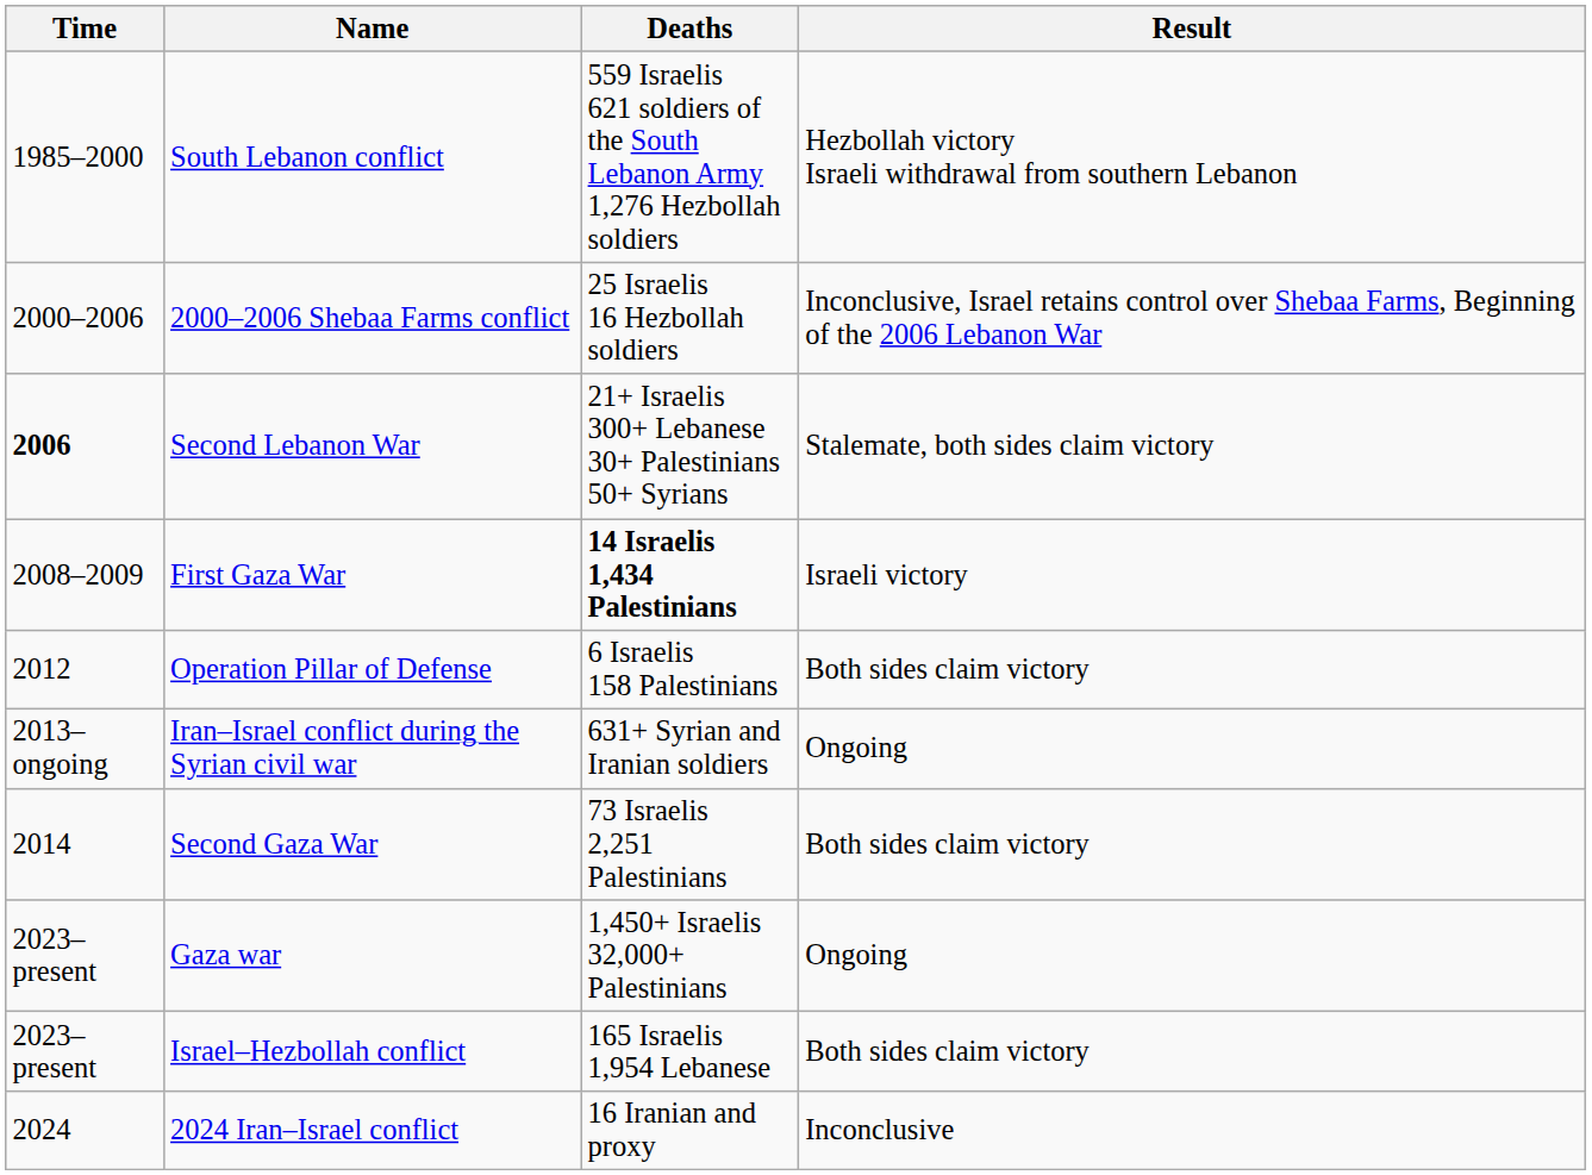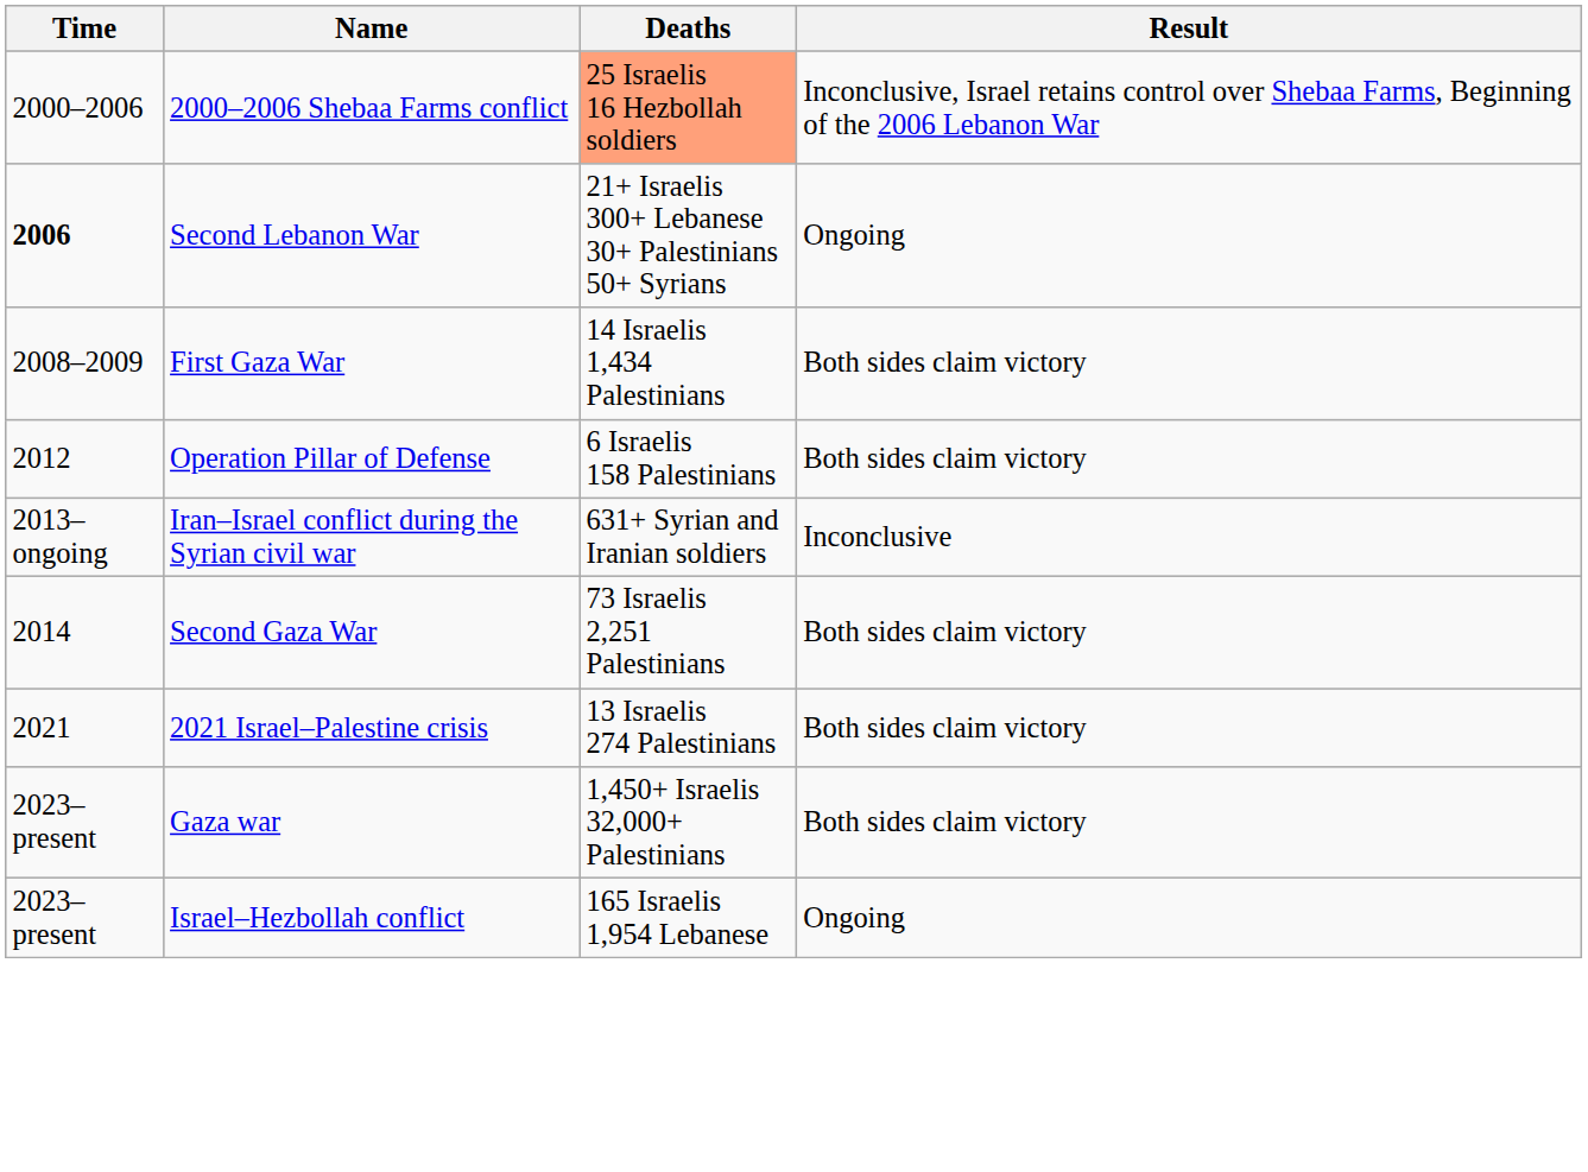- row: 1985–2000 | South Lebanon conflict | 559 Israelis 621 soldiers of the South Lebanon Army 1,276 Hezbollah soldiers | Hezbollah victory Israeli withdrawal from southern Lebanon
2000–2006 Shebaa Farms conflict | Deaths: no background -> lightsalmon background
Second Lebanon War | Result: Stalemate, both sides claim victory -> Ongoing
First Gaza War | Deaths: bold -> normal
First Gaza War | Result: Israeli victory -> Both sides claim victory
Iran–Israel conflict during the Syrian civil war | Result: Ongoing -> Inconclusive
+ row: 2021 | 2021 Israel–Palestine crisis | 13 Israelis 274 Palestinians | Both sides claim victory
Gaza war | Result: Ongoing -> Both sides claim victory
Israel–Hezbollah conflict | Result: Both sides claim victory -> Ongoing
- row: 2024 | 2024 Iran–Israel conflict | 16 Iranian and proxy | Inconclusive
